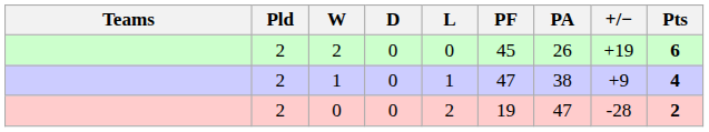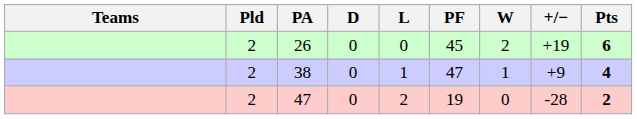columns swapped: W <-> PA
